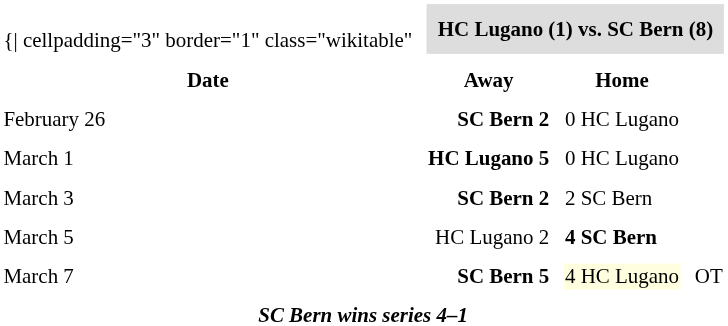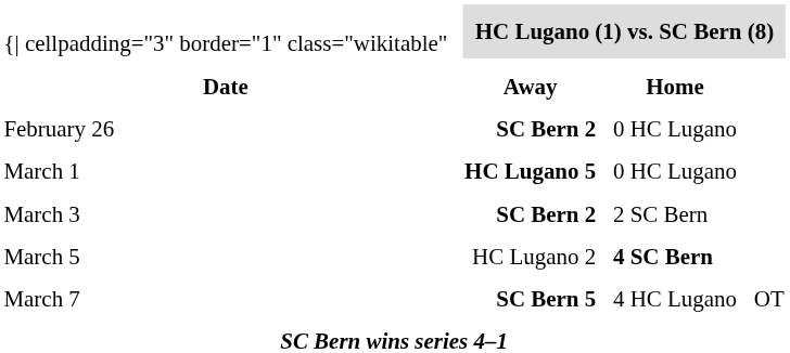March 7 | column 3: lightyellow background -> no background
